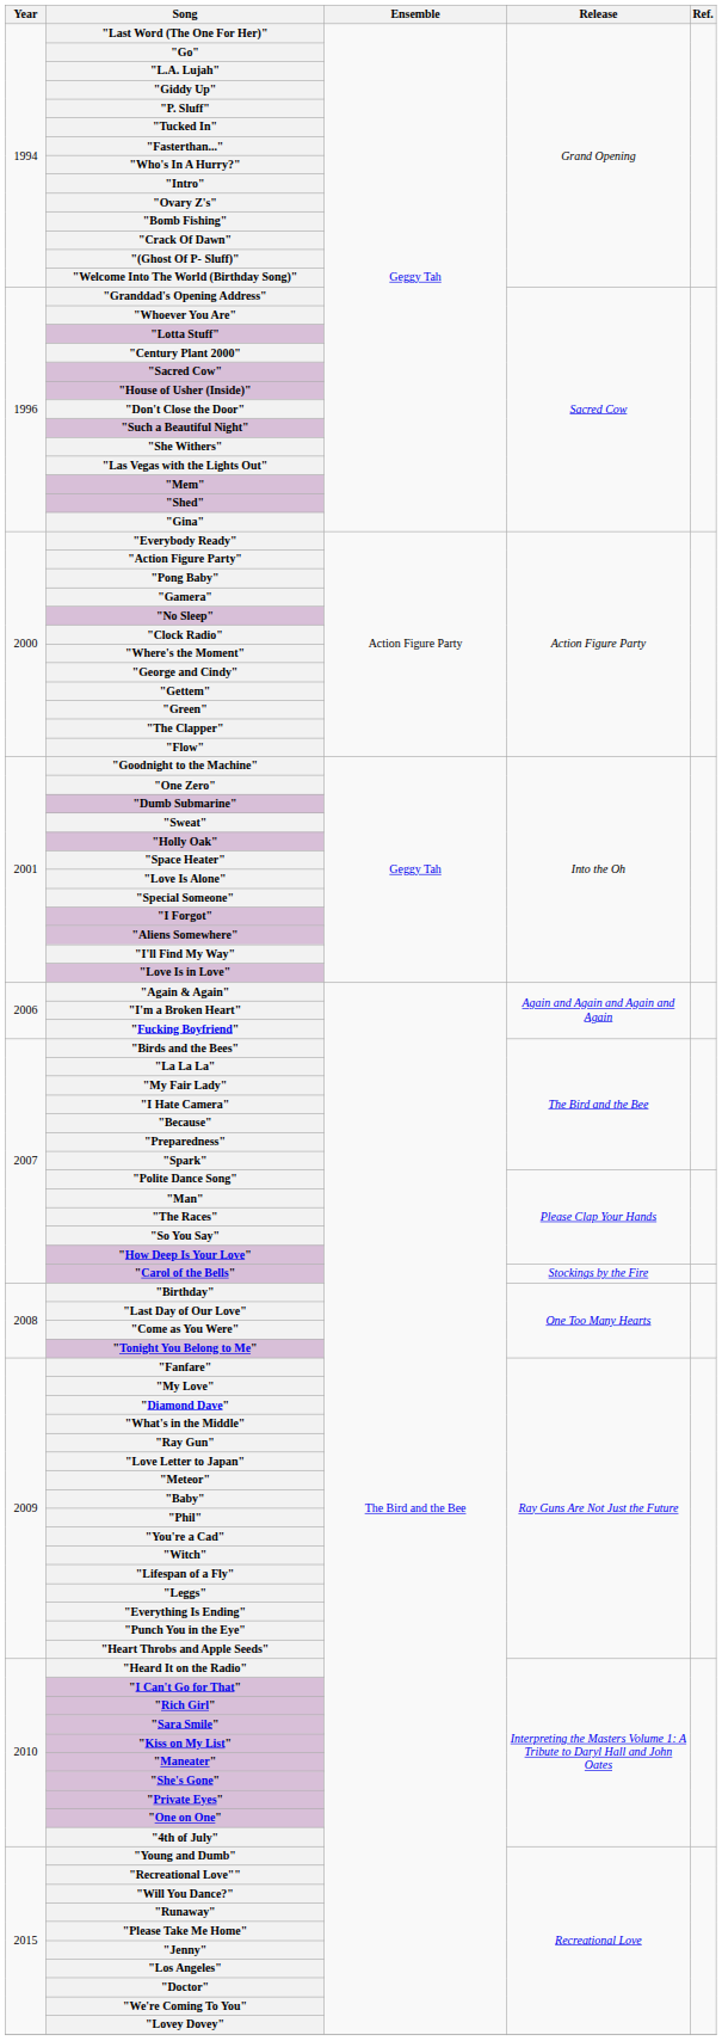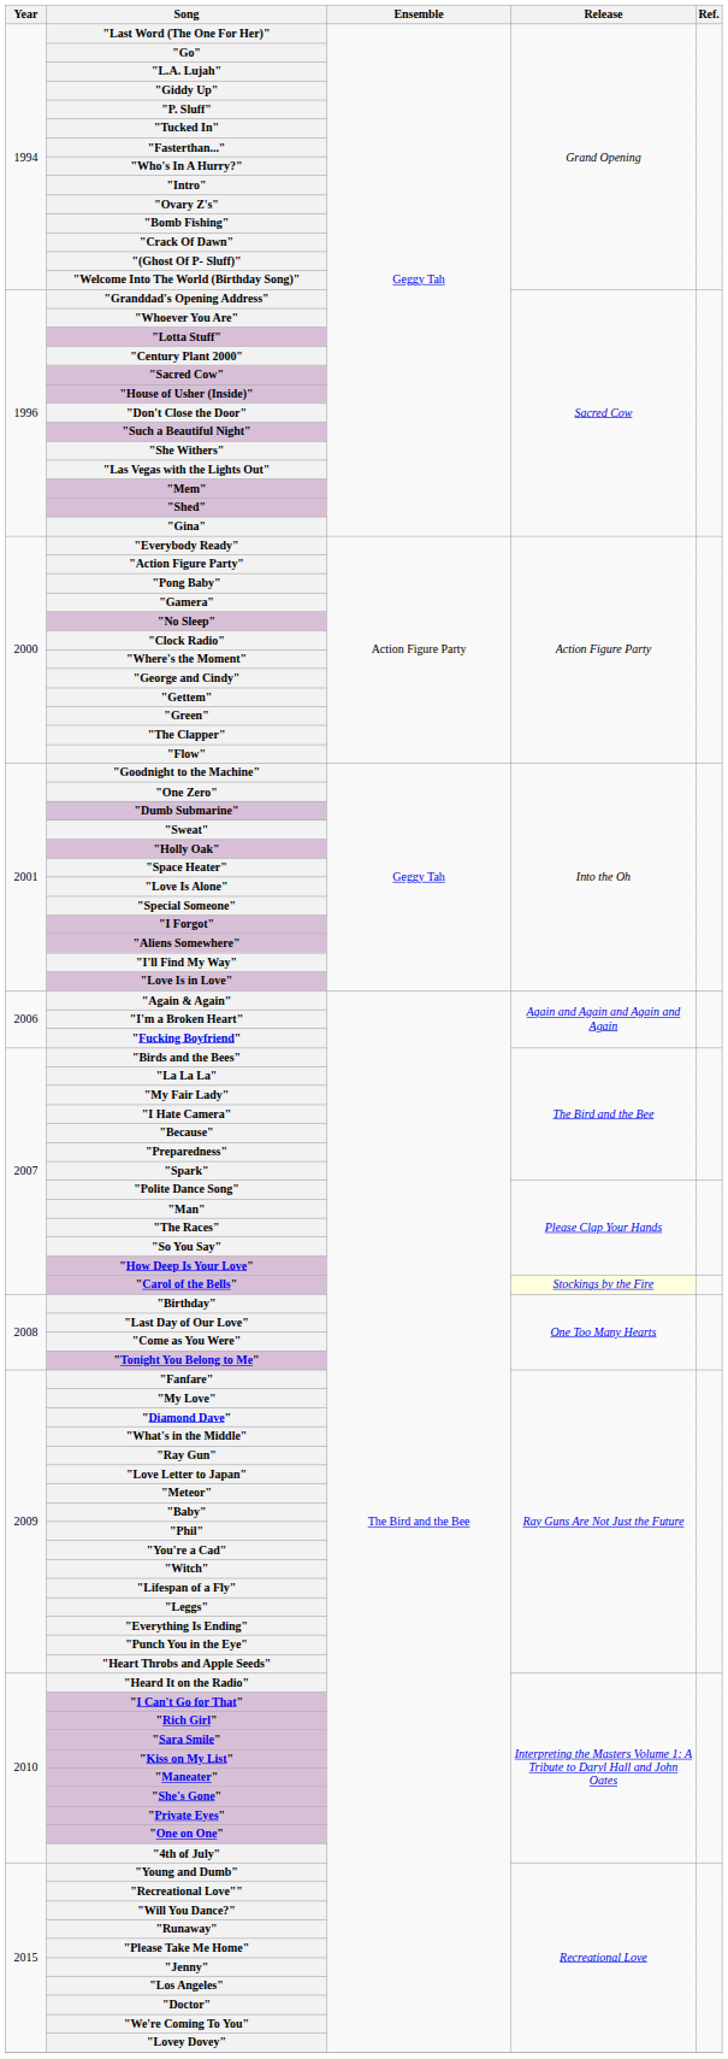"Carol of the Bells" | Release: no background -> lightyellow background
